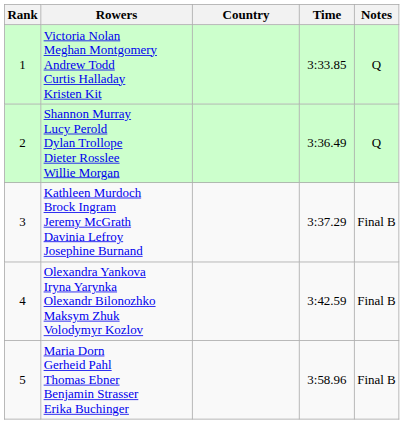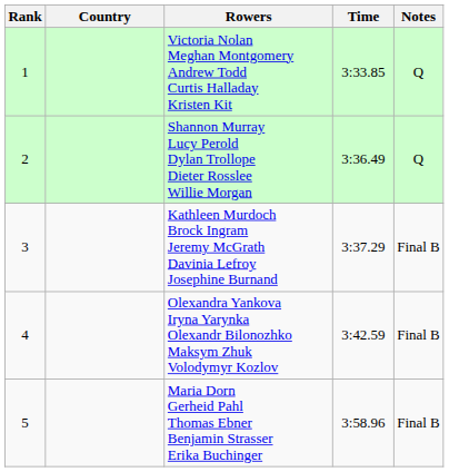columns swapped: Rowers <-> Country
